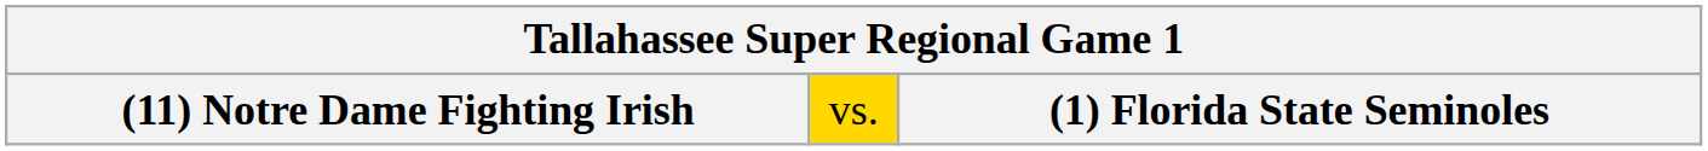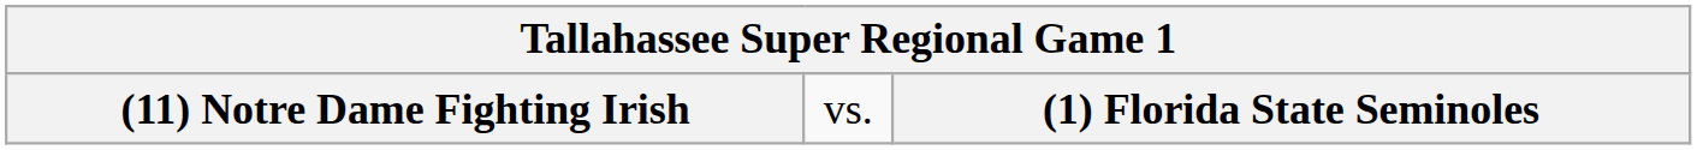(11) Notre Dame Fighting Irish | column 2: gold background -> no background
